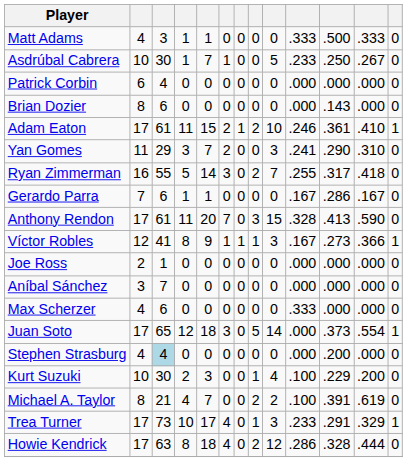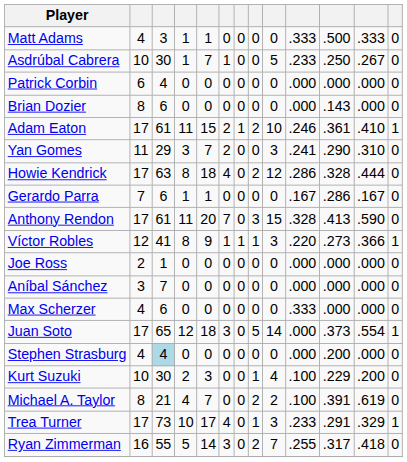rows swapped: Howie Kendrick <-> Ryan Zimmerman
Víctor Robles | column 10: .167 -> .220
